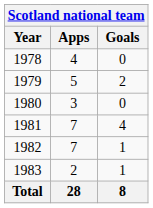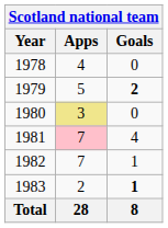1979 | Goals: normal -> bold
1980 | Apps: no background -> khaki background
1981 | Apps: no background -> pink background
1983 | Goals: normal -> bold
